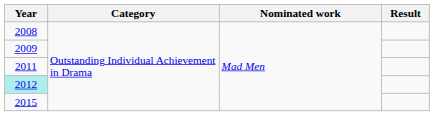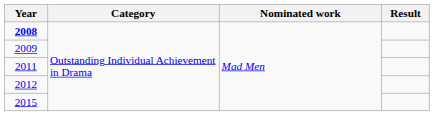2008 | Year: normal -> bold
2012 | Year: paleturquoise background -> no background
